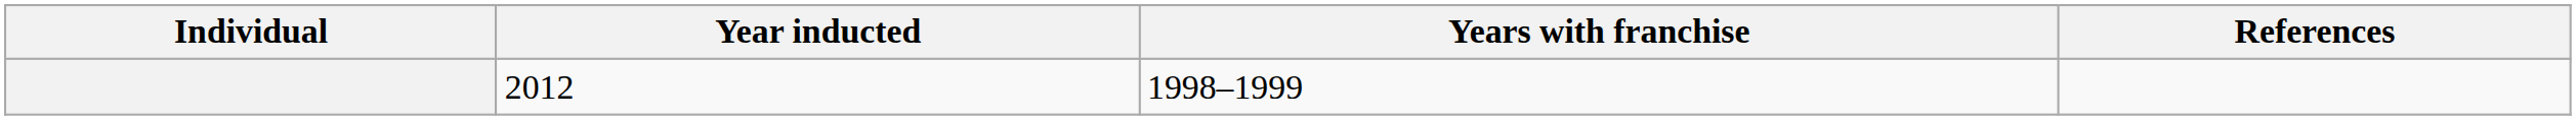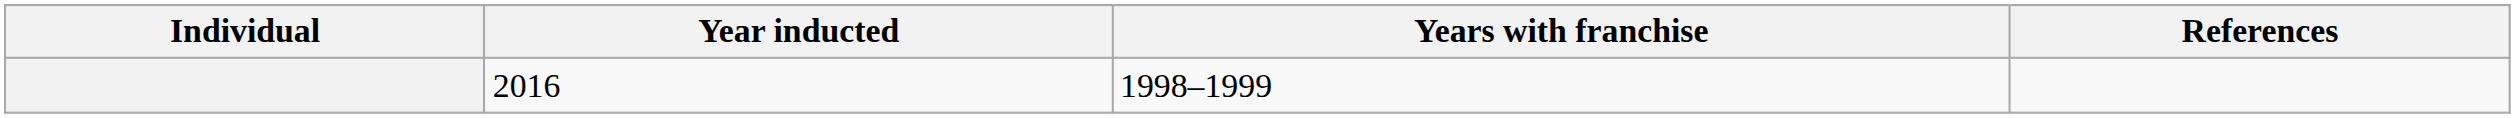row 2 | Year inducted: 2012 -> 2016
